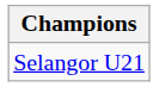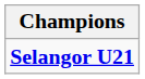row 2 | column 1: normal -> bold
